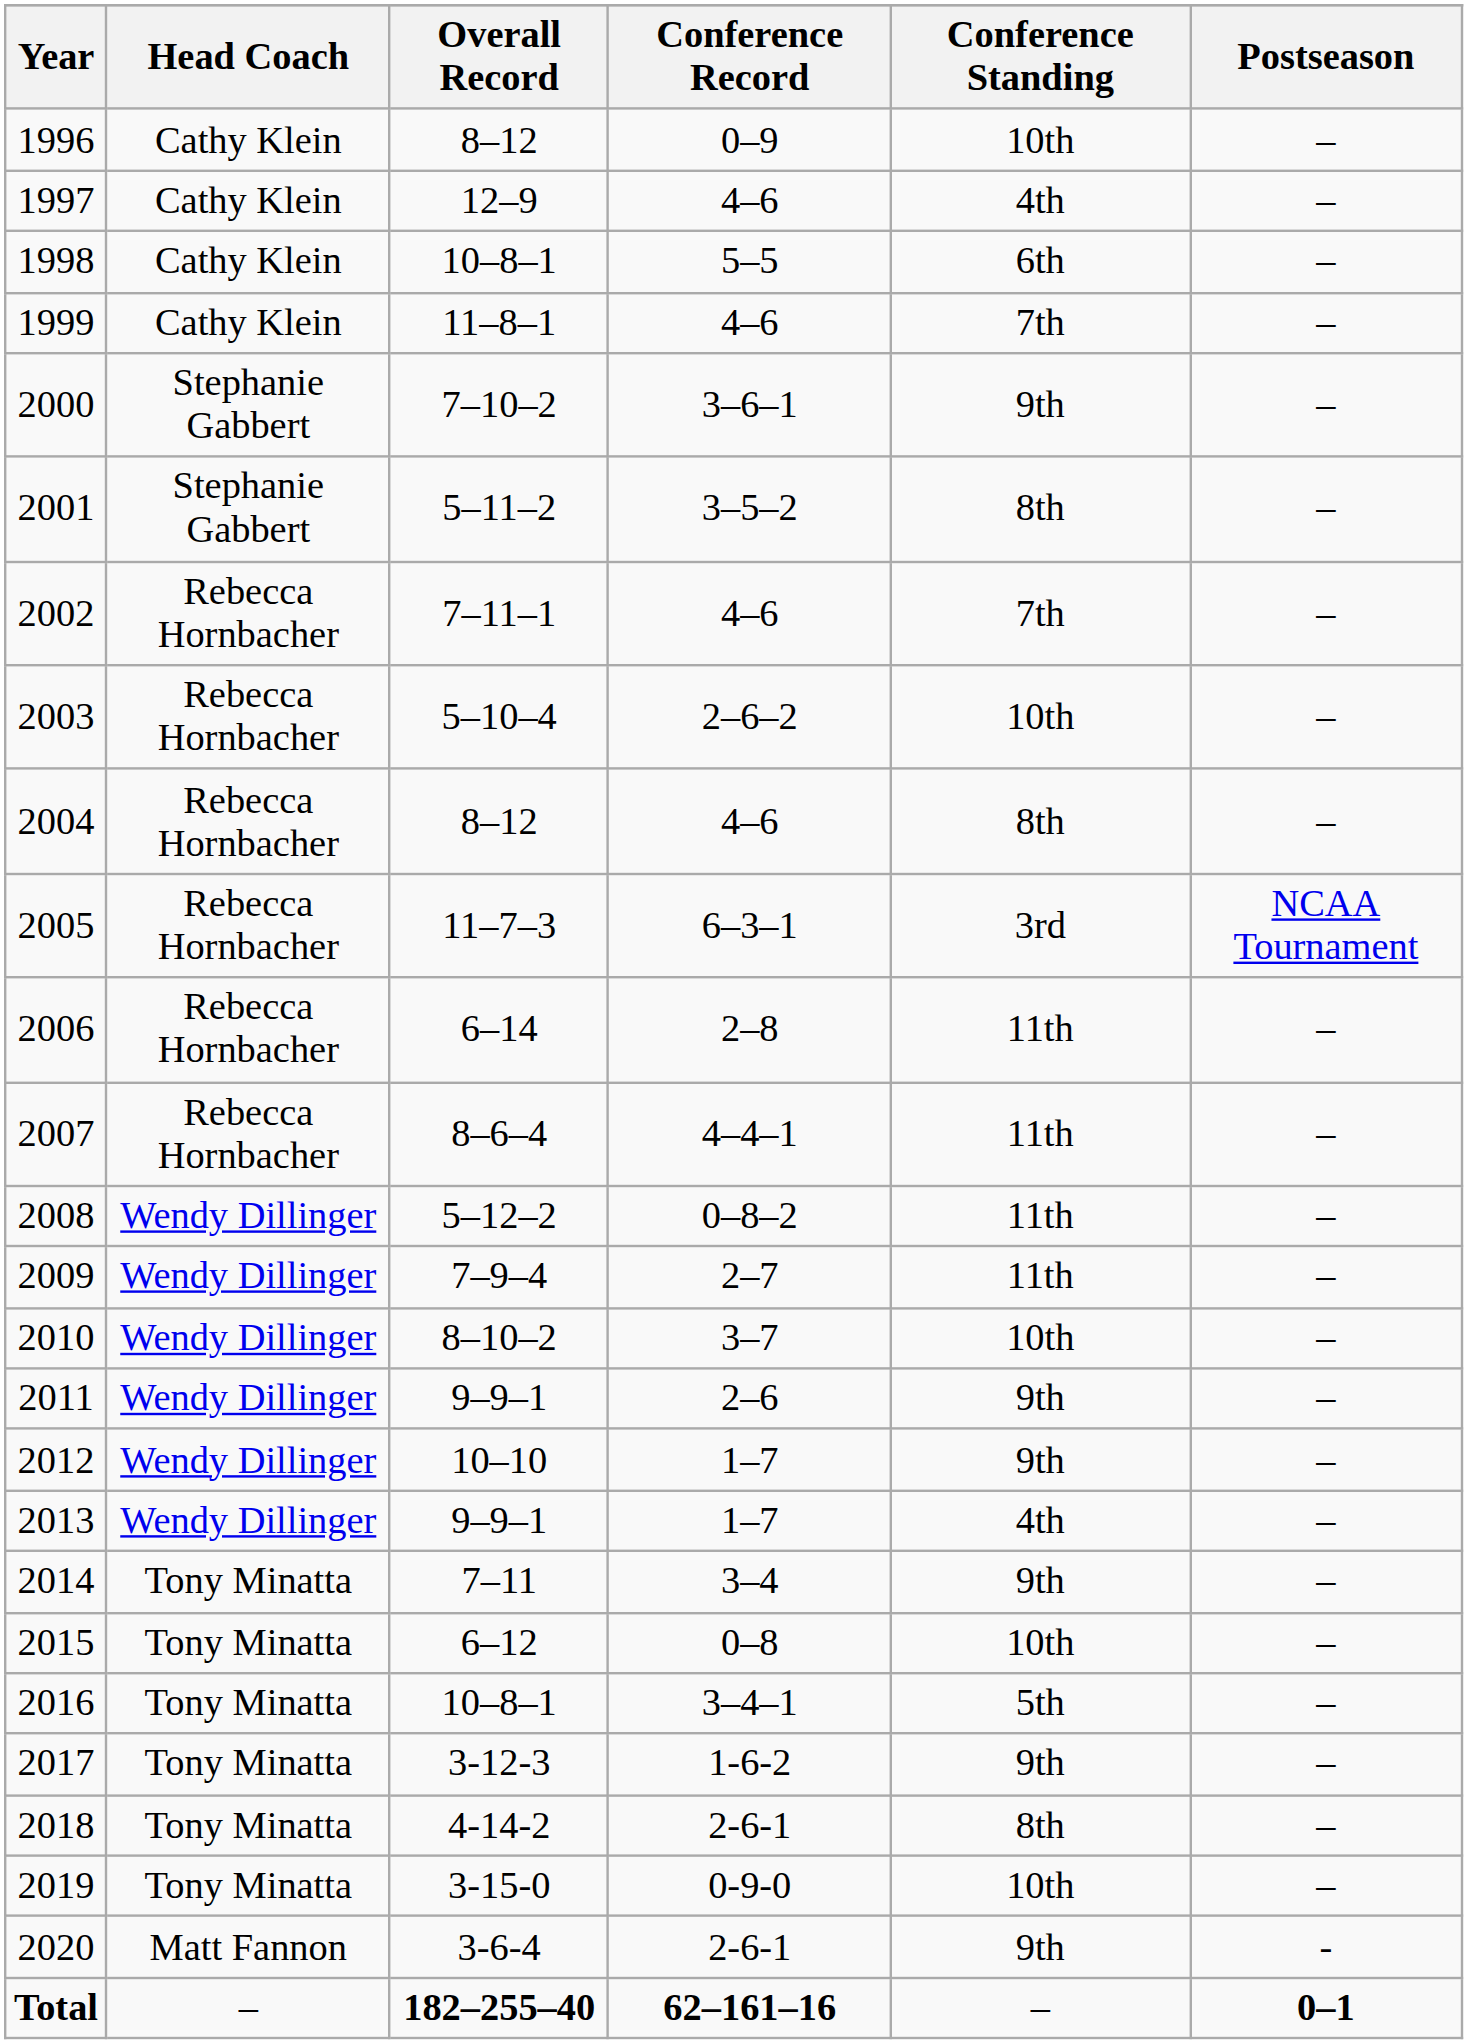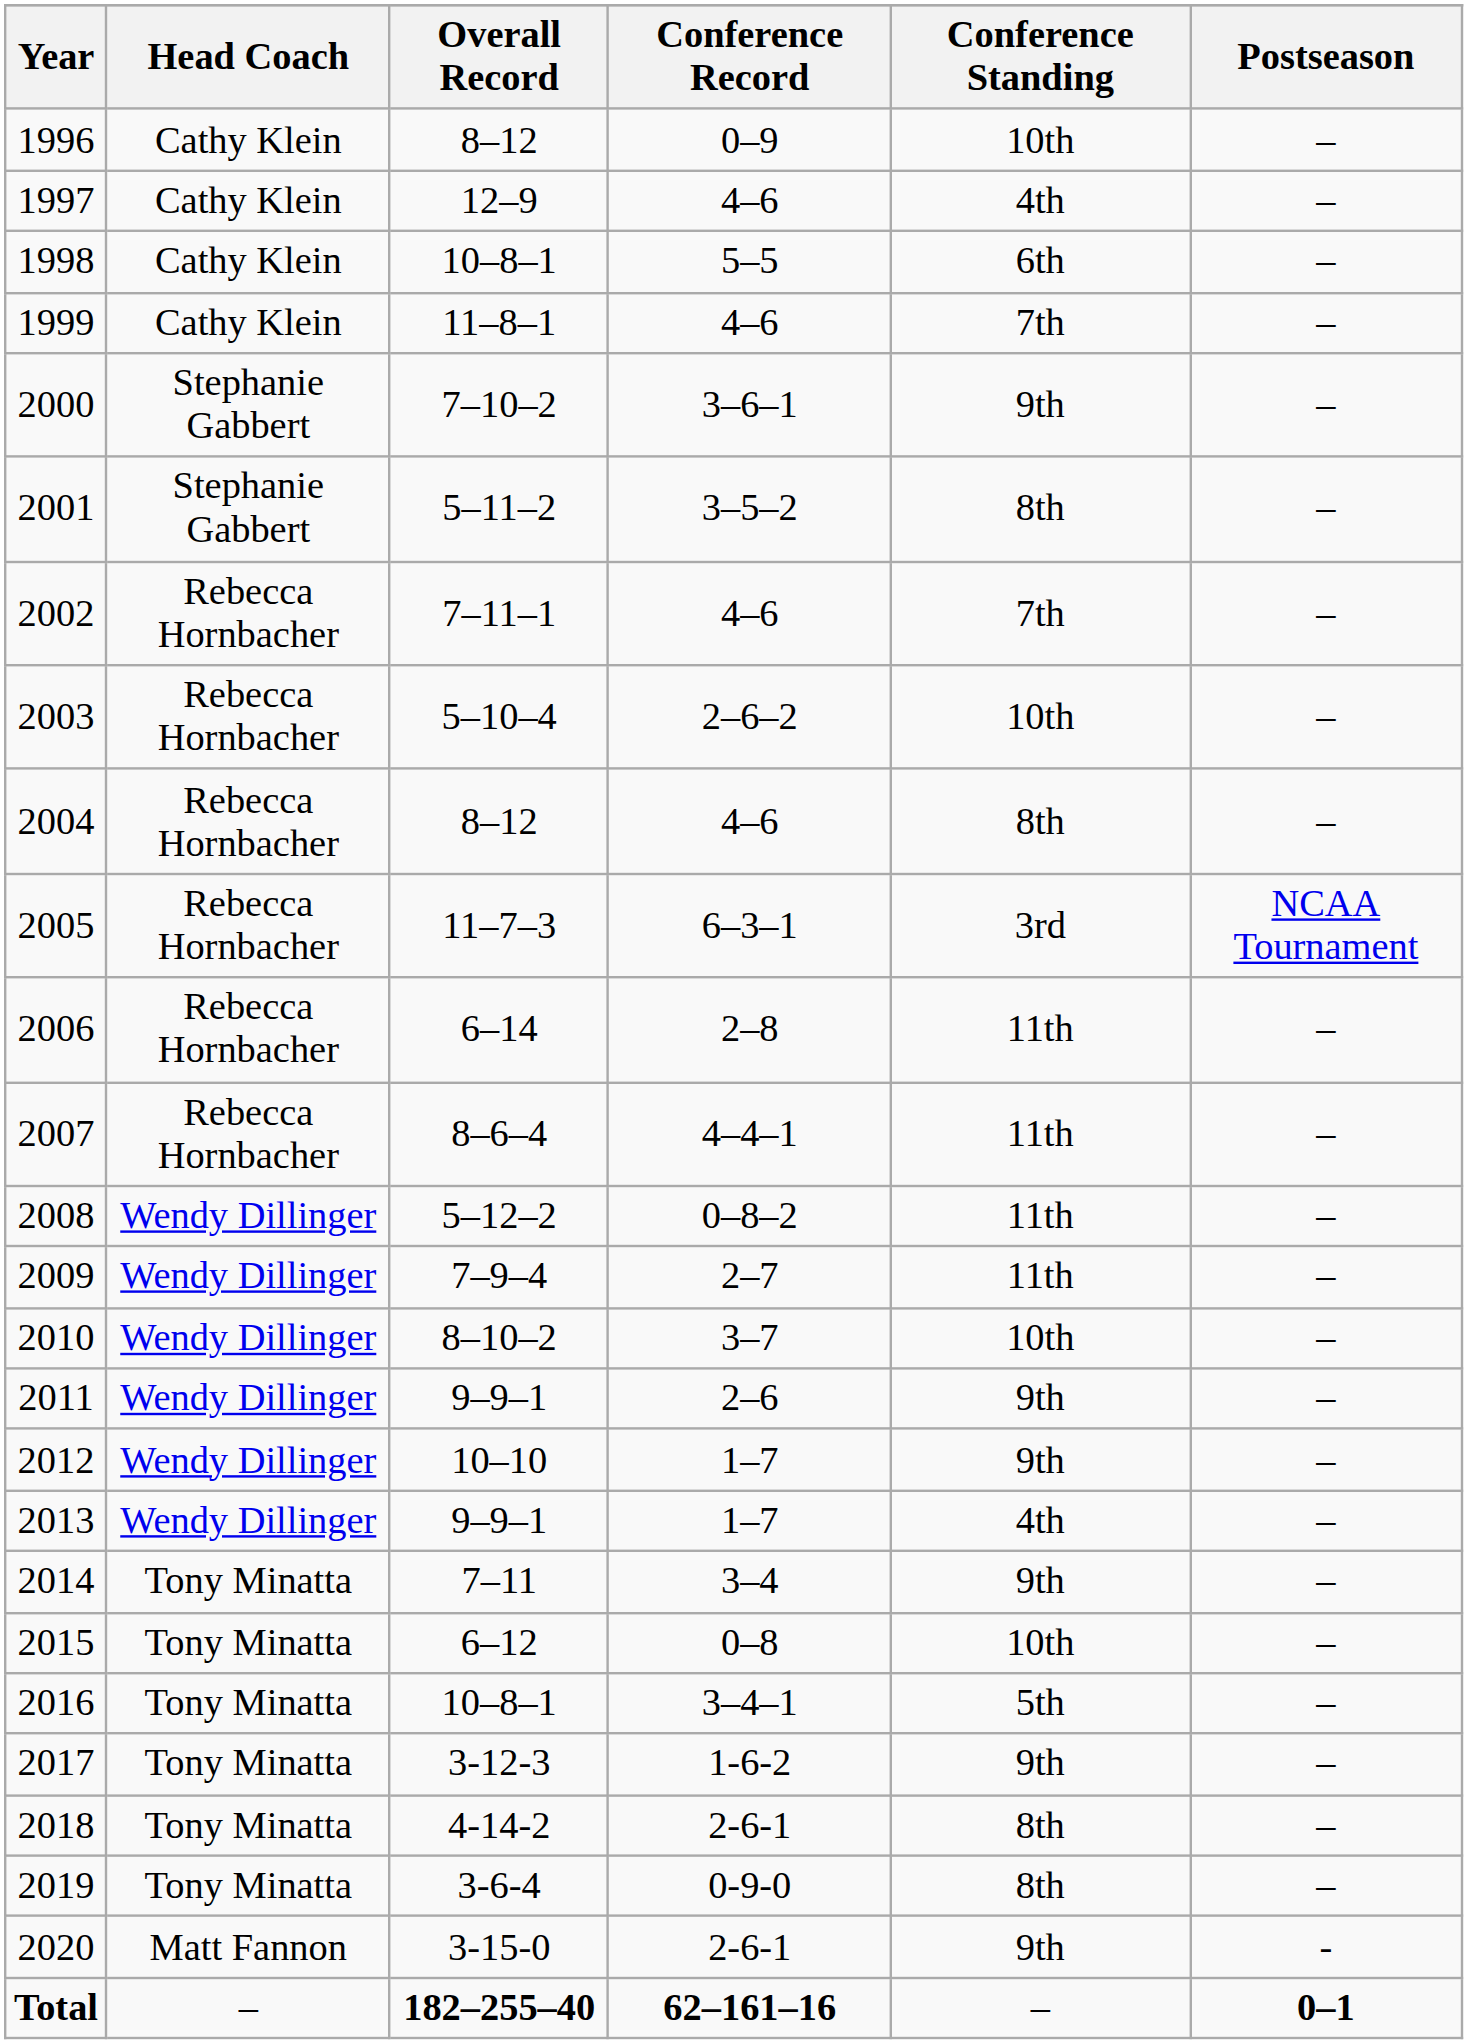2019 | Overall Record: 3-15-0 -> 3-6-4
2019 | Conference Standing: 10th -> 8th
2020 | Overall Record: 3-6-4 -> 3-15-0
